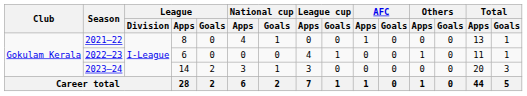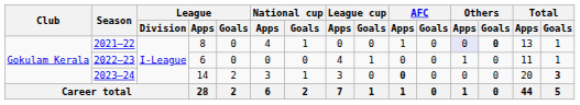2021–22 | Others / Apps: no background -> lavender background
2021–22 | Others / Goals: normal -> bold
2023–24 | AFC / Apps: normal -> bold
2023–24 | Total / Goals: normal -> bold
